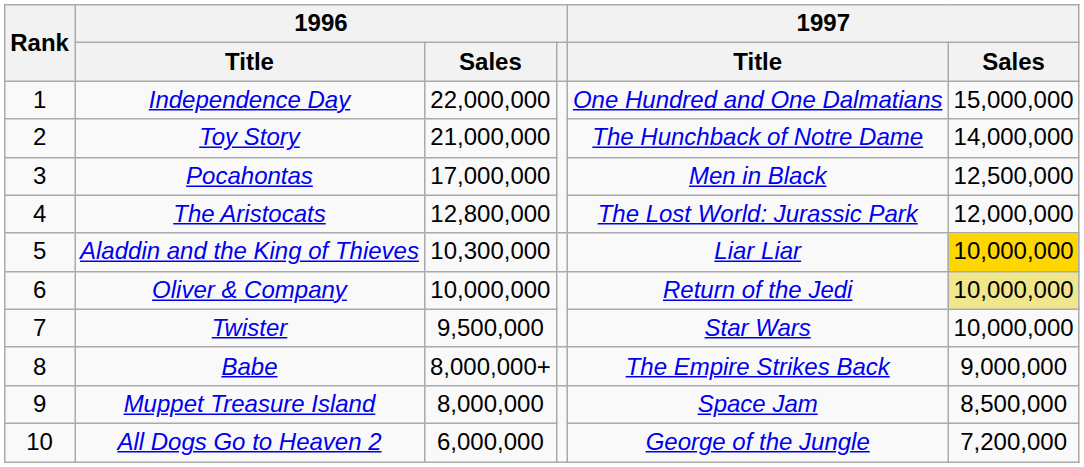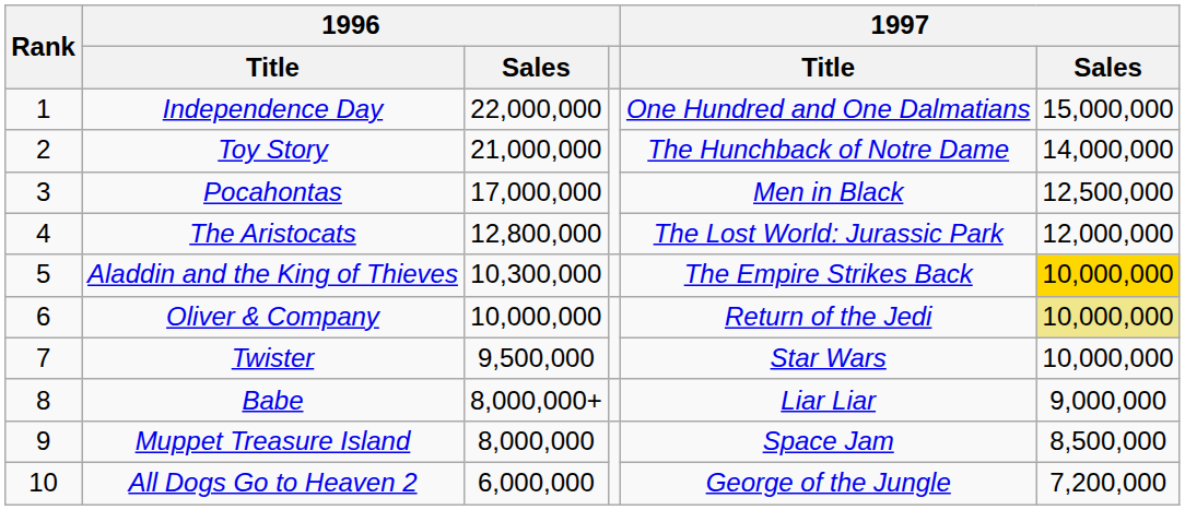Aladdin and the King of Thieves | 1997 / Title: Liar Liar -> The Empire Strikes Back
Babe | 1997 / Title: The Empire Strikes Back -> Liar Liar
